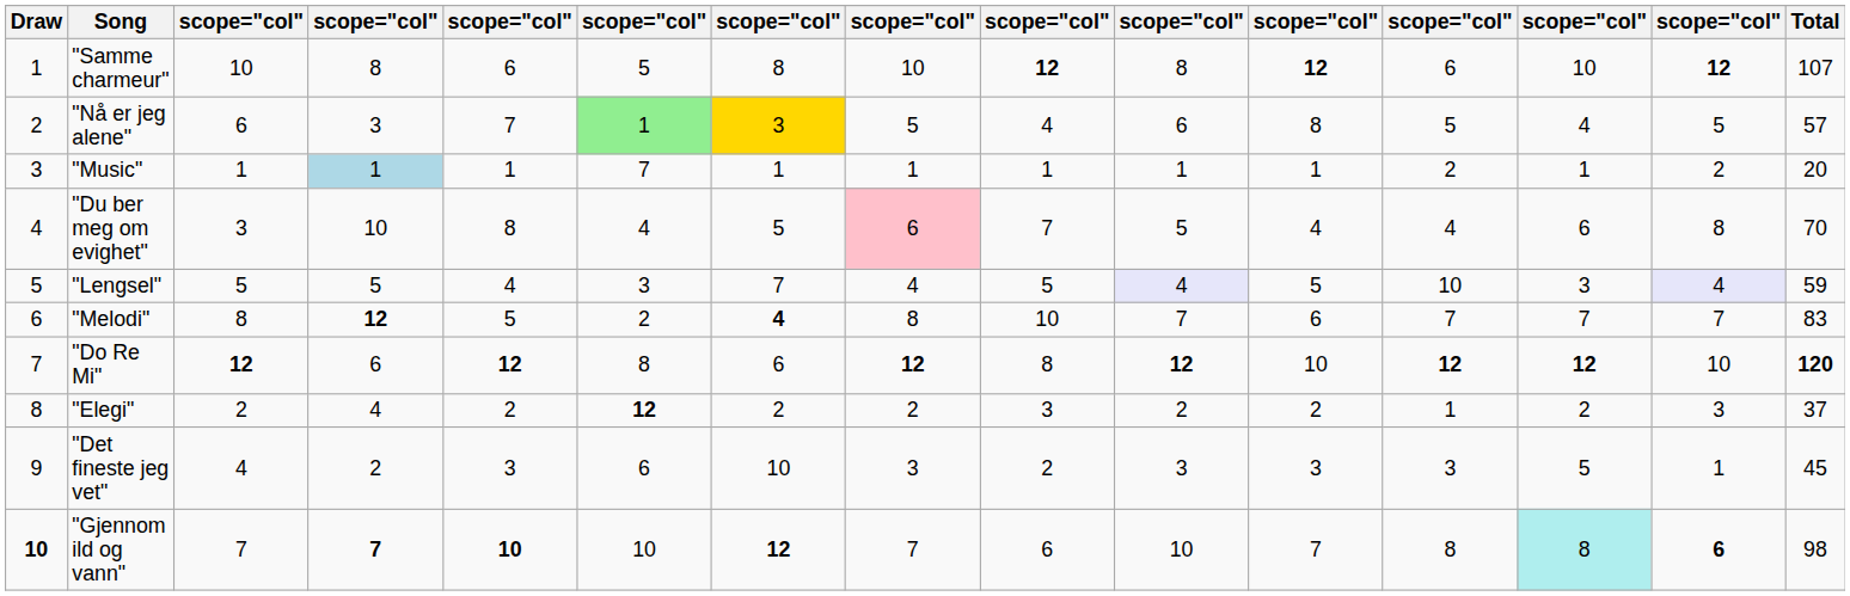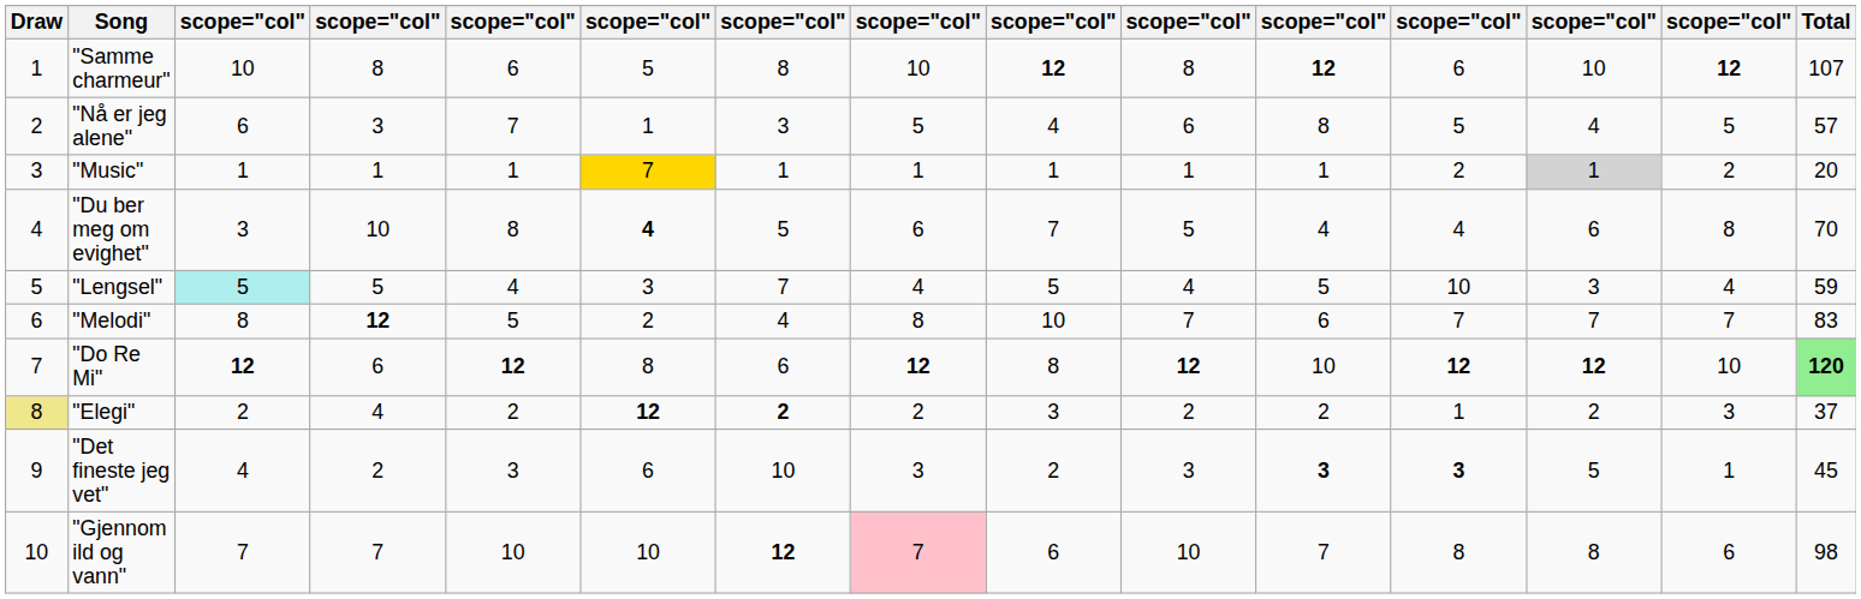"Nå er jeg alene" | column 6: lightgreen background -> no background
"Nå er jeg alene" | column 7: gold background -> no background
"Music" | column 4: lightblue background -> no background
"Music" | column 6: no background -> gold background
"Music" | column 13: no background -> lightgrey background
"Du ber meg om evighet" | column 6: normal -> bold
"Du ber meg om evighet" | column 8: pink background -> no background
"Lengsel" | column 3: no background -> paleturquoise background
"Lengsel" | column 10: lavender background -> no background
"Lengsel" | column 14: lavender background -> no background
"Melodi" | column 7: bold -> normal
"Do Re Mi" | Total: no background -> lightgreen background
"Elegi" | Draw: no background -> khaki background
"Elegi" | column 7: normal -> bold
"Det fineste jeg vet" | column 11: normal -> bold
"Det fineste jeg vet" | column 12: normal -> bold
"Gjennom ild og vann" | Draw: bold -> normal
"Gjennom ild og vann" | column 4: bold -> normal
"Gjennom ild og vann" | column 5: bold -> normal
"Gjennom ild og vann" | column 8: no background -> pink background
"Gjennom ild og vann" | column 13: paleturquoise background -> no background
"Gjennom ild og vann" | column 14: bold -> normal
